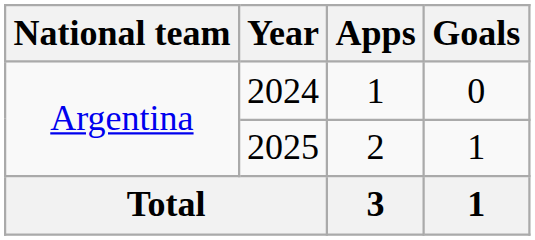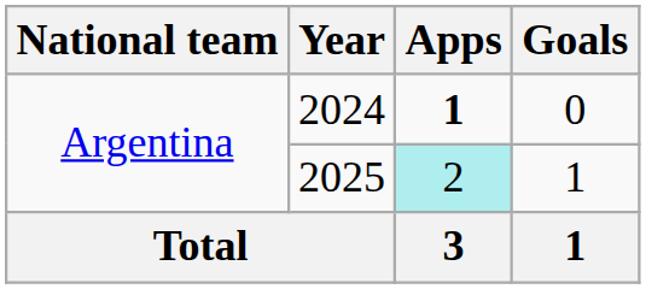2024 | Apps: normal -> bold
2025 | Apps: no background -> paleturquoise background
